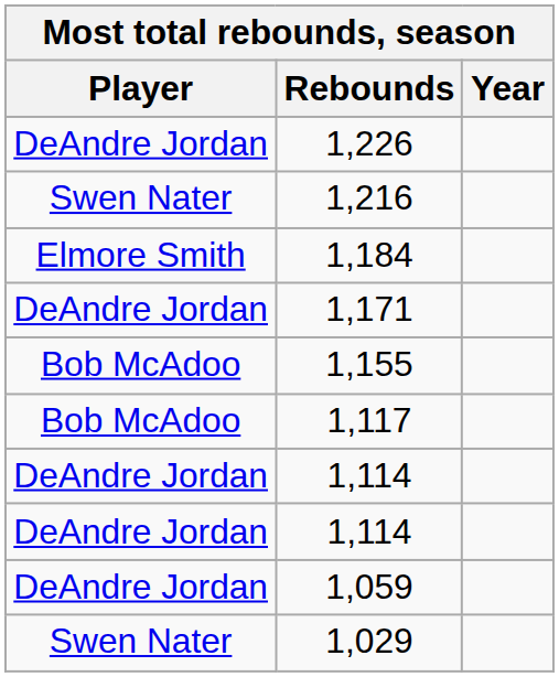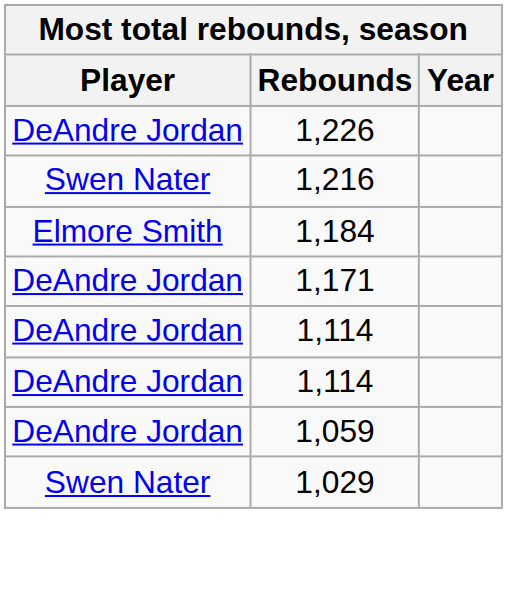- row: Bob McAdoo | 1,155
- row: Bob McAdoo | 1,117
